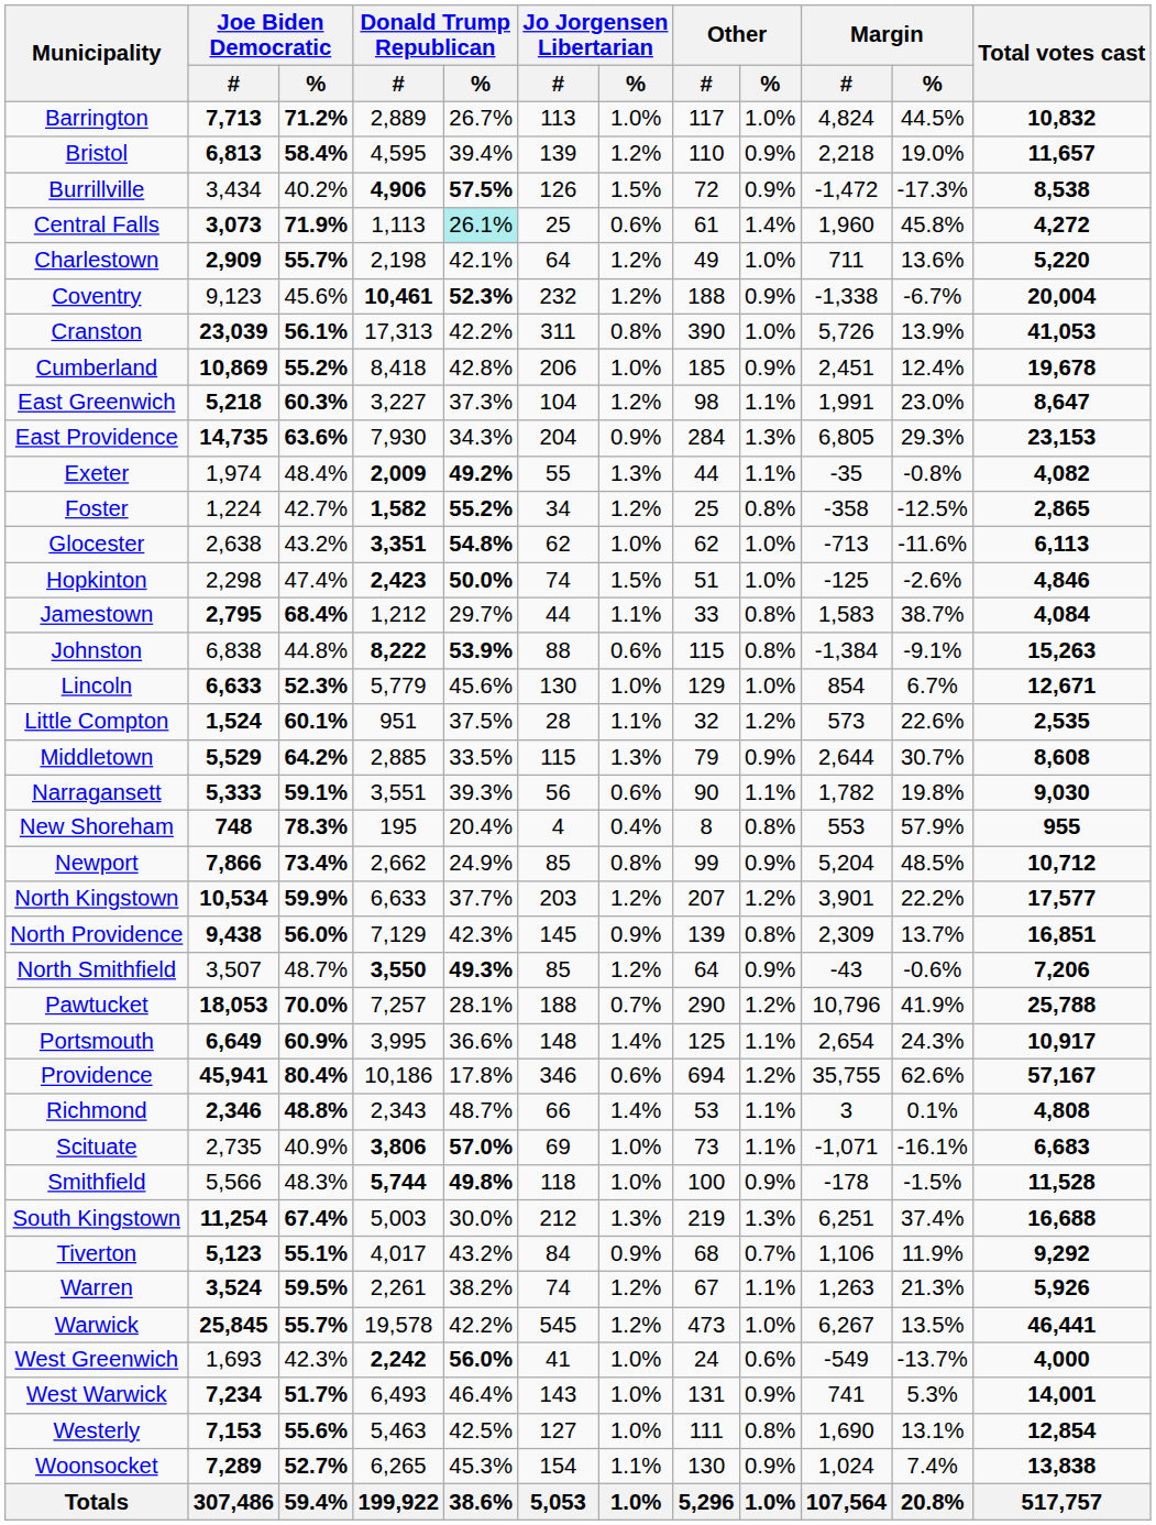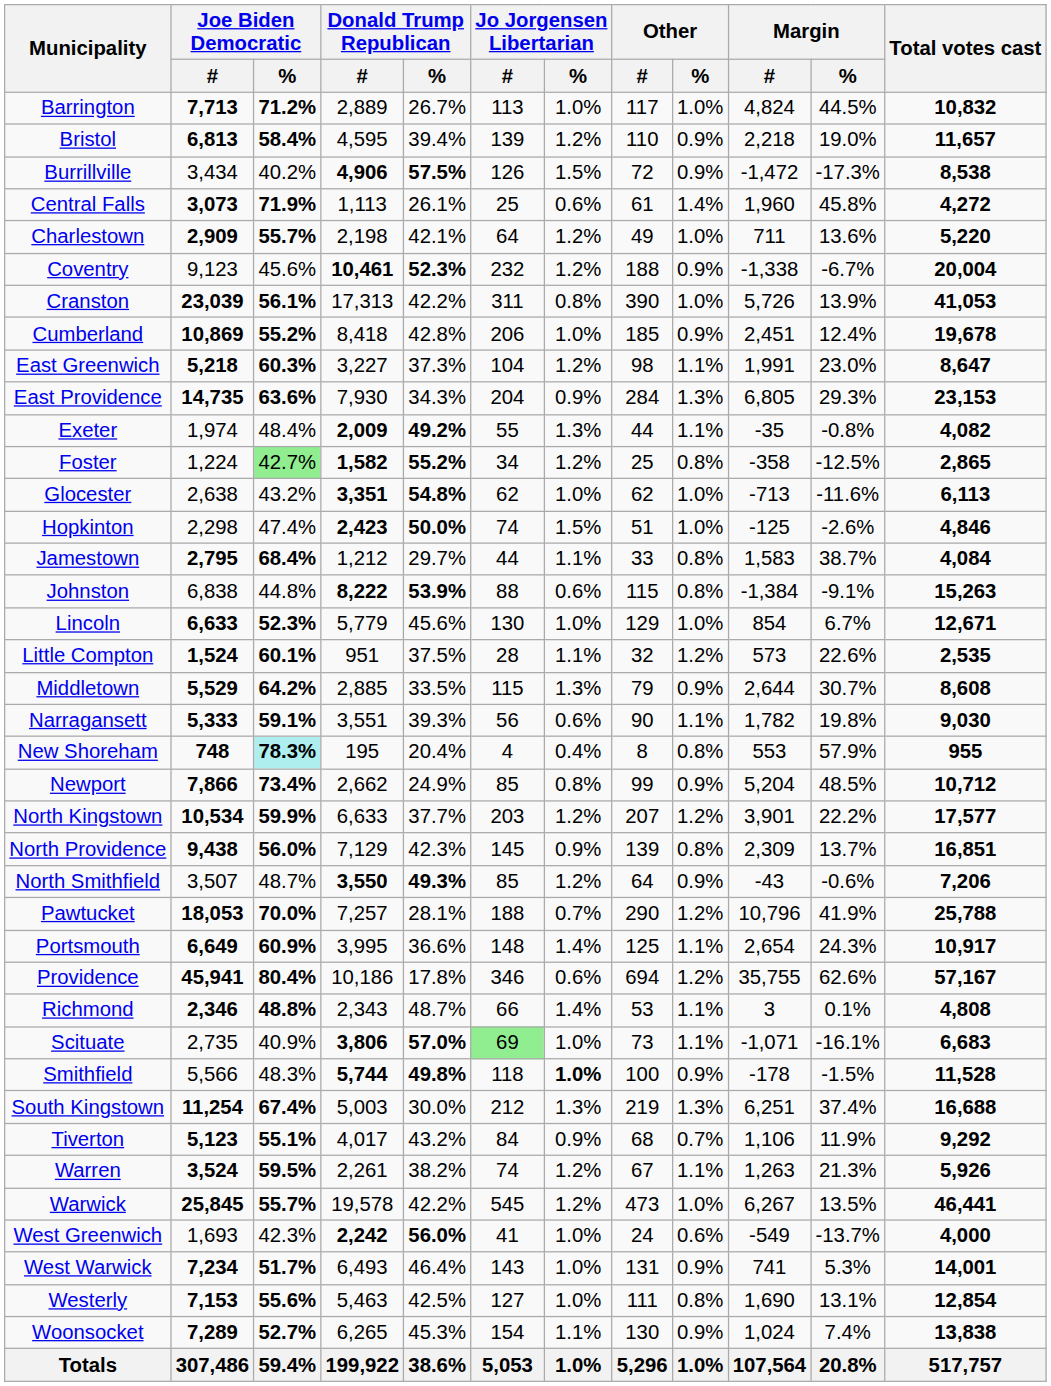Central Falls | Donald Trump Republican / %: paleturquoise background -> no background
Foster | Joe Biden Democratic / %: no background -> lightgreen background
New Shoreham | Joe Biden Democratic / %: no background -> paleturquoise background
Scituate | Jo Jorgensen Libertarian / #: no background -> lightgreen background
Smithfield | Jo Jorgensen Libertarian / %: normal -> bold
